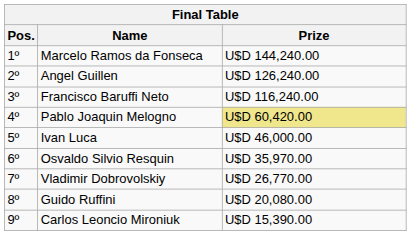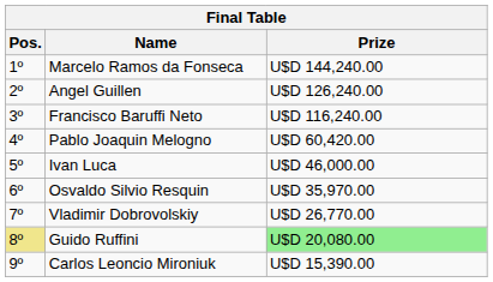Pablo Joaquin Melogno | Prize: khaki background -> no background
Guido Ruffini | Pos.: no background -> khaki background
Guido Ruffini | Prize: no background -> lightgreen background
